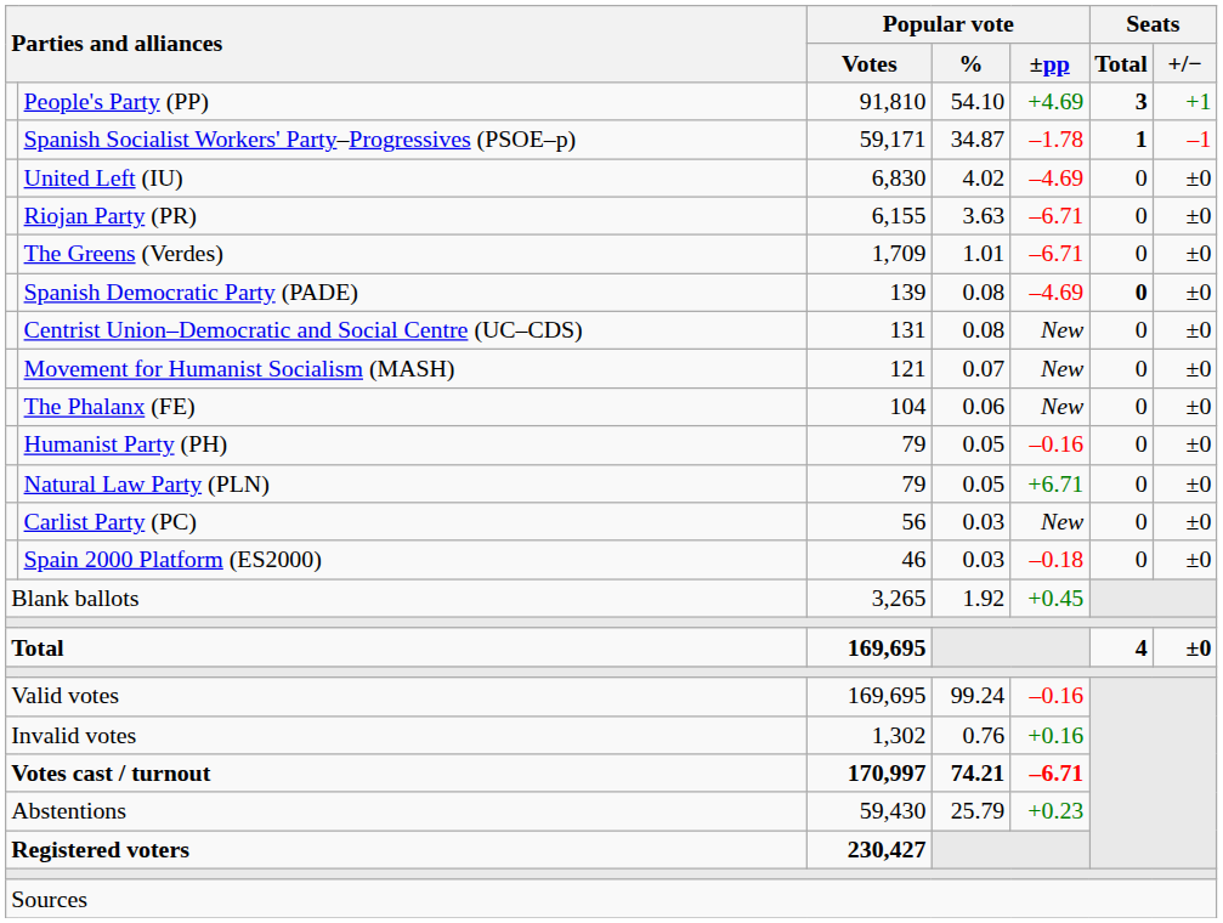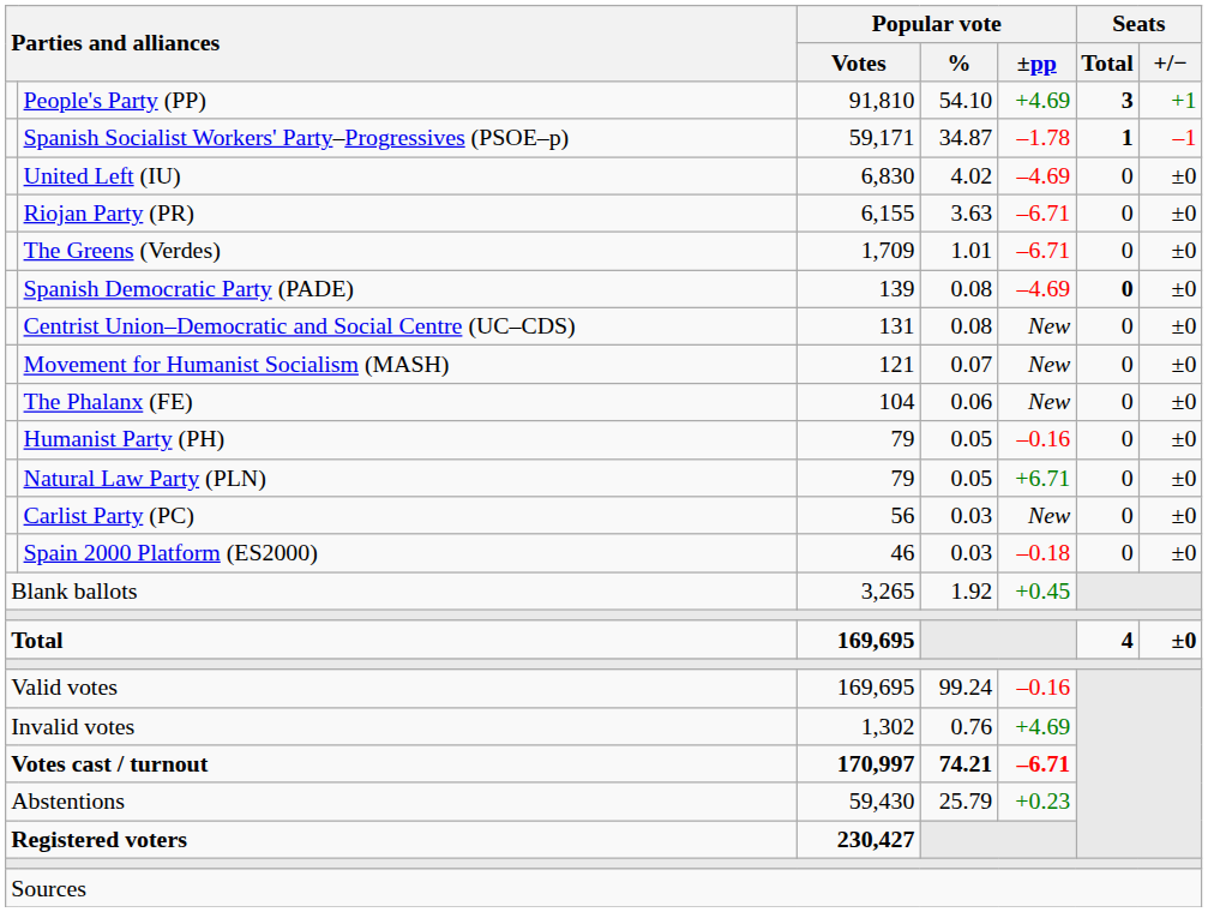Invalid votes | Popular vote / ±pp: +0.16 -> +4.69
